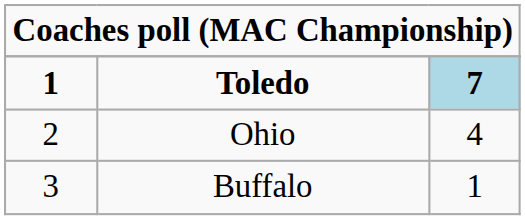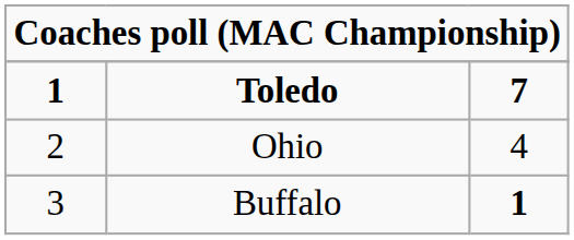Toledo | column 3: lightblue background -> no background
Buffalo | column 3: normal -> bold
